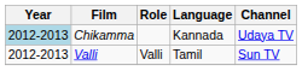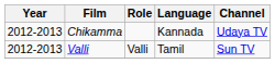Chikamma | Year: lightblue background -> no background
